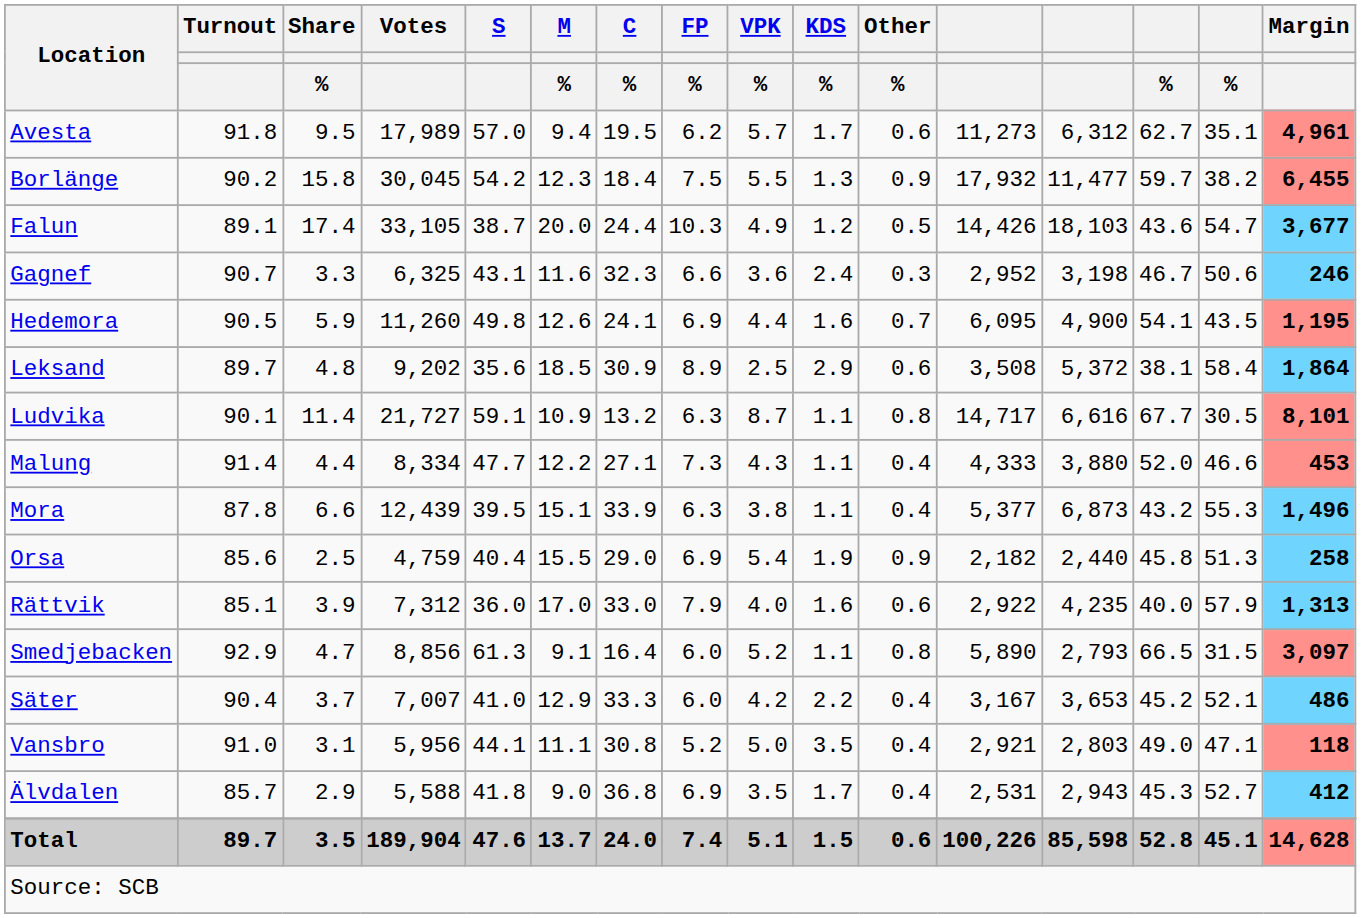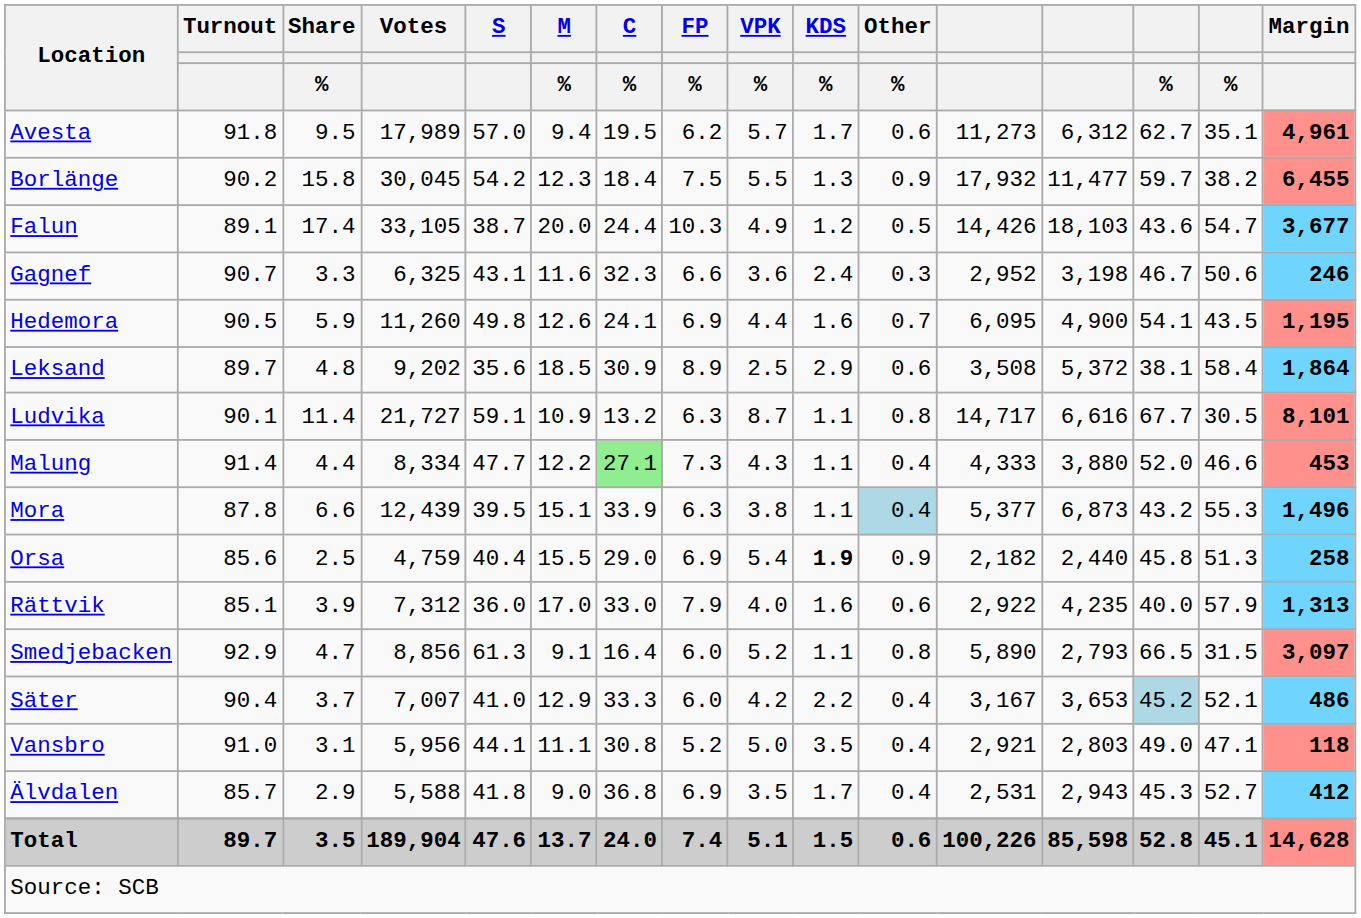Malung | C / %: no background -> lightgreen background
Mora | Other / %: no background -> lightblue background
Orsa | KDS / %: normal -> bold
Säter | column 14: no background -> lightblue background
